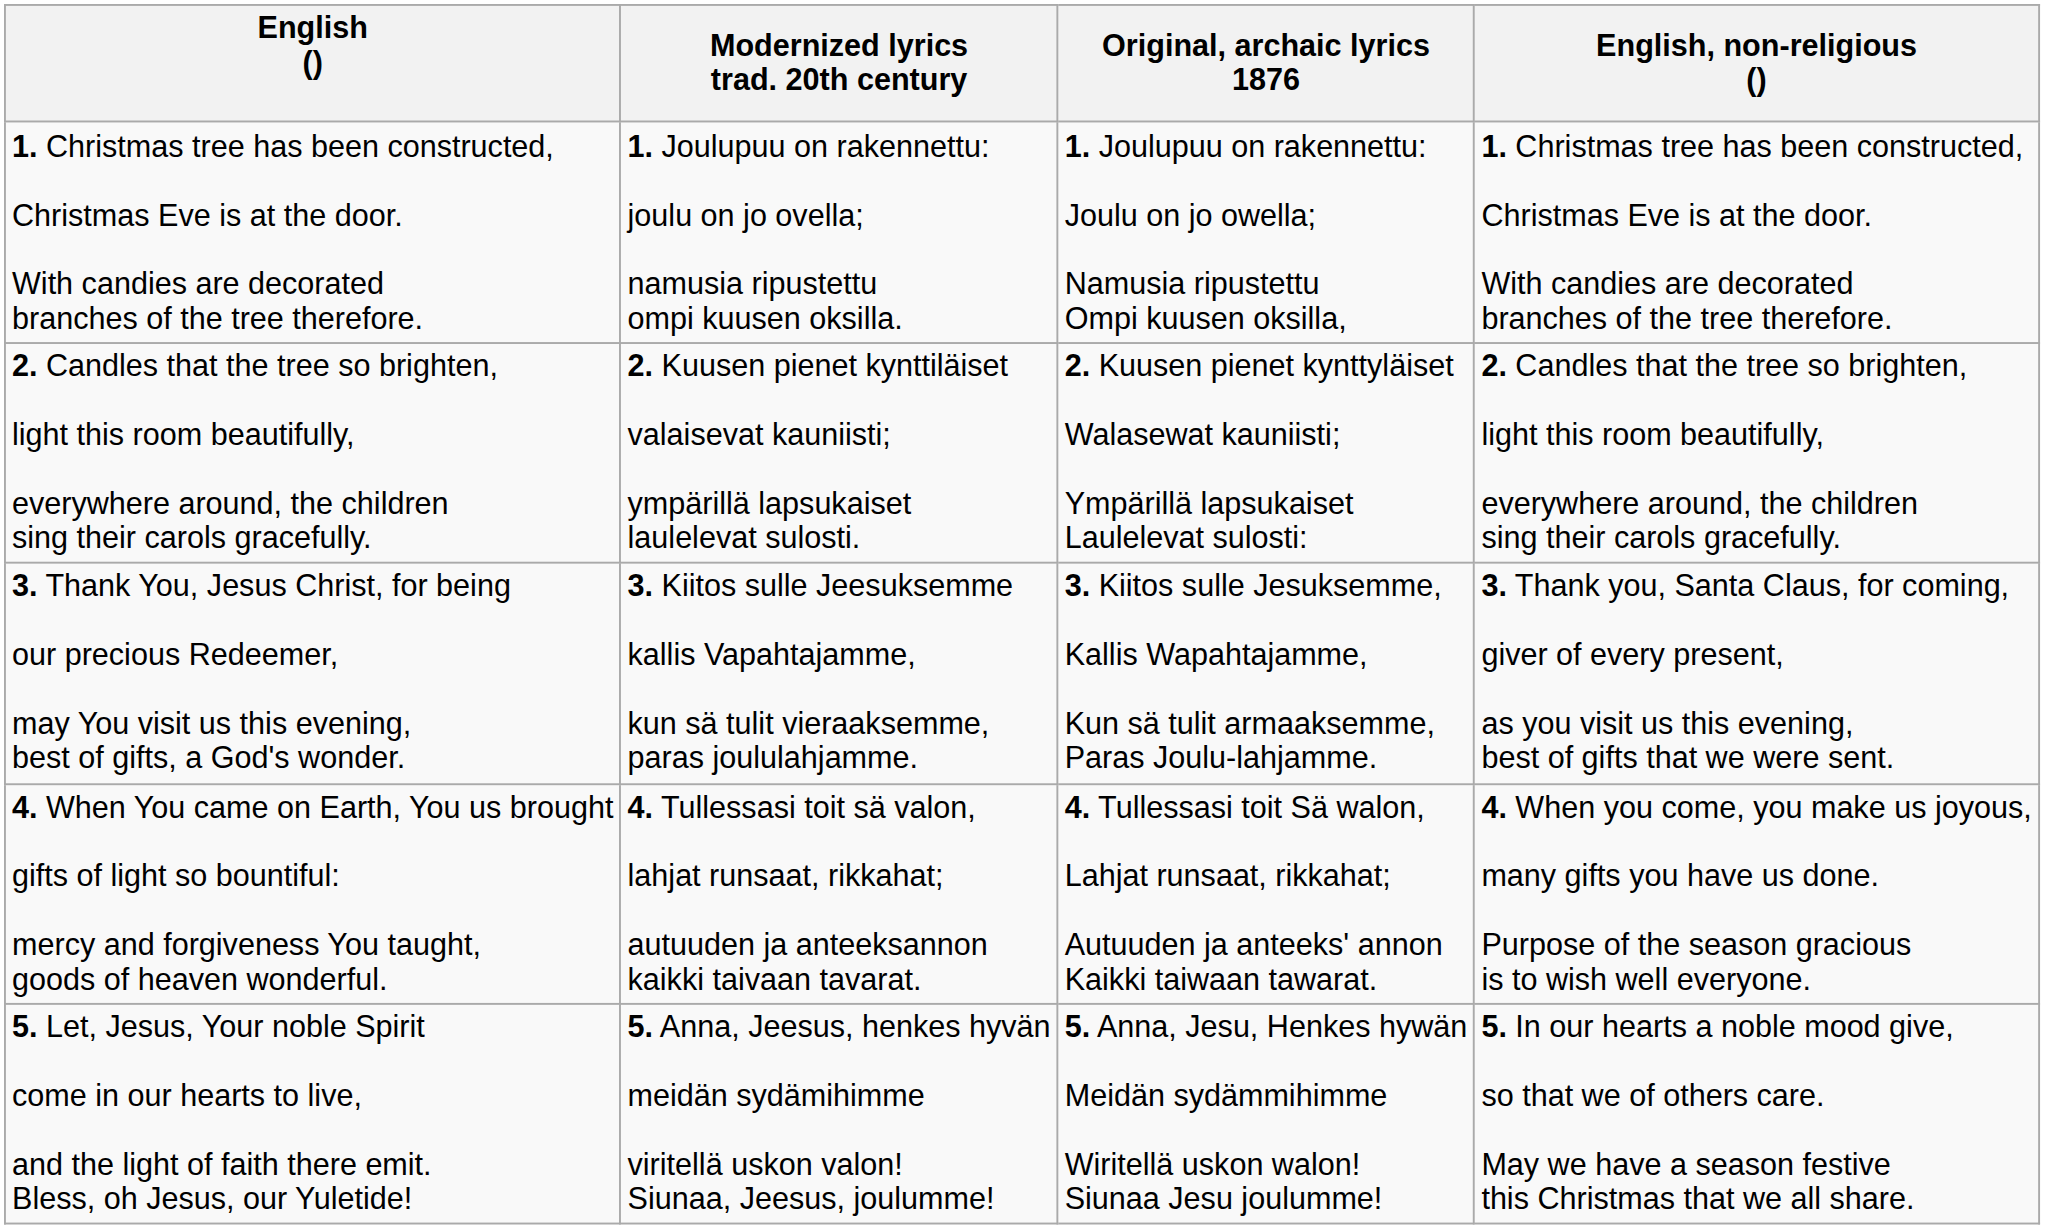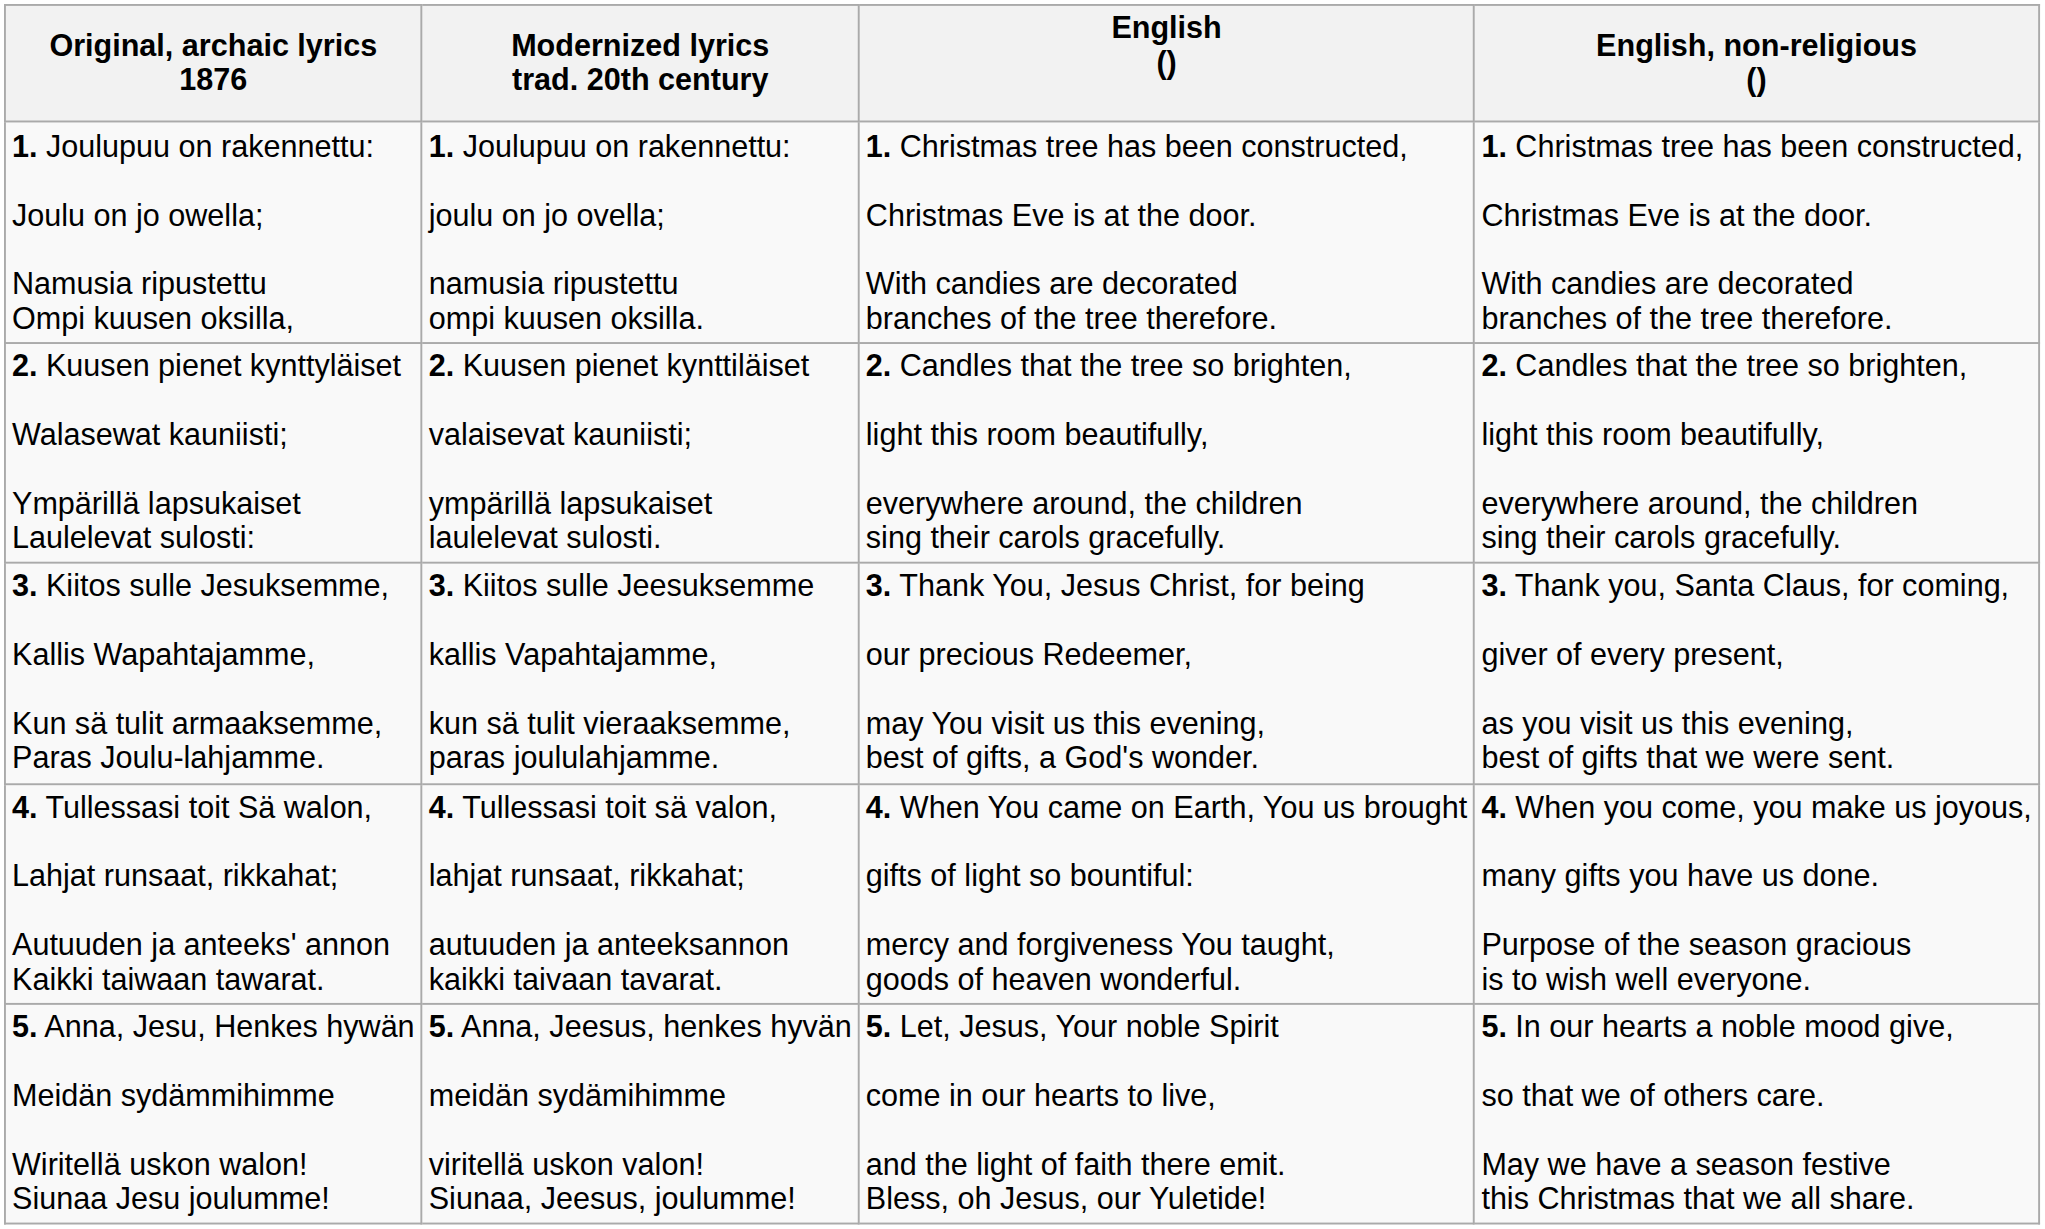columns swapped: Original, archaic lyrics 1876 <-> English ()
